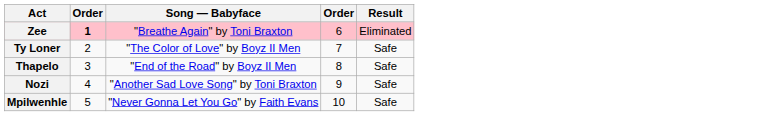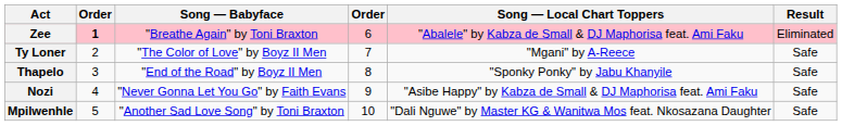+ column: Song — Local Chart Toppers | "Abalele" by Kabza de Small & DJ Maphorisa feat. Ami Faku | "Mgani" by A-Reece | "Sponky Ponky" by Jabu Khanyile | "Asibe Happy" by Kabza de Small & DJ Maphorisa feat. Ami Faku | "Dali Nguwe" by Master KG & Wanitwa Mos feat. Nkosazana Daughter
Nozi | Song — Babyface: "Another Sad Love Song" by Toni Braxton -> "Never Gonna Let You Go" by Faith Evans
Mpilwenhle | Song — Babyface: "Never Gonna Let You Go" by Faith Evans -> "Another Sad Love Song" by Toni Braxton
